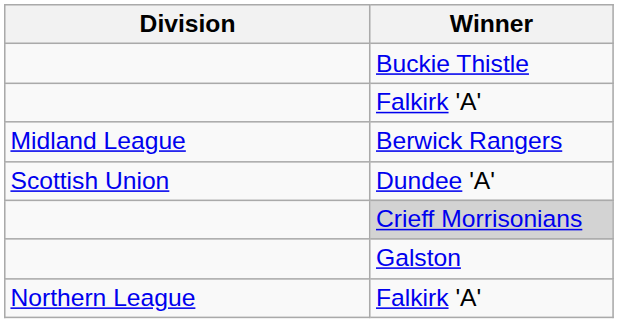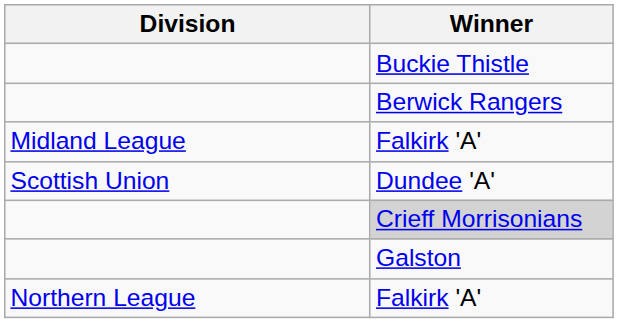row 3 | Winner: Falkirk 'A' -> Berwick Rangers
row 4 | Winner: Berwick Rangers -> Falkirk 'A'
